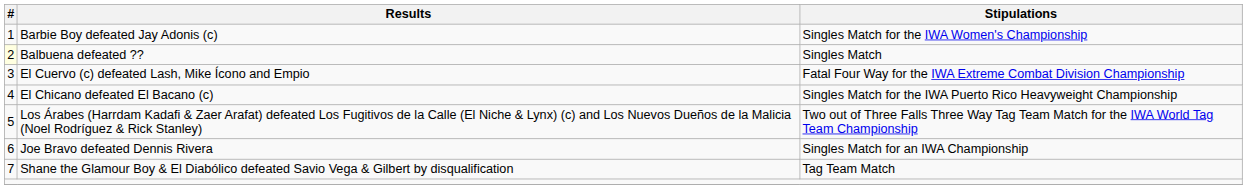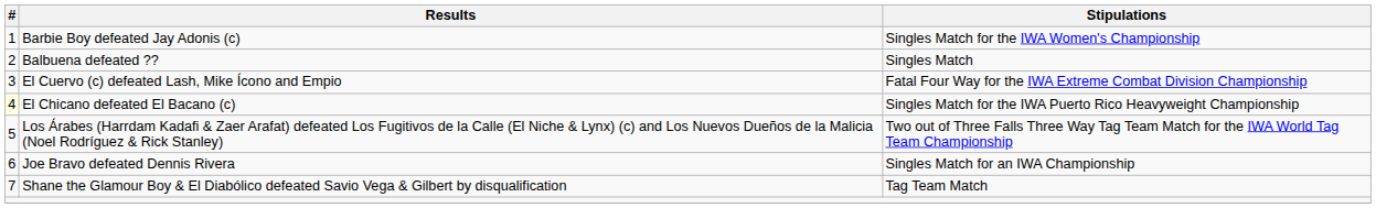Balbuena defeated ?? | #: lightyellow background -> no background
El Chicano defeated El Bacano (c) | #: no background -> lightyellow background
